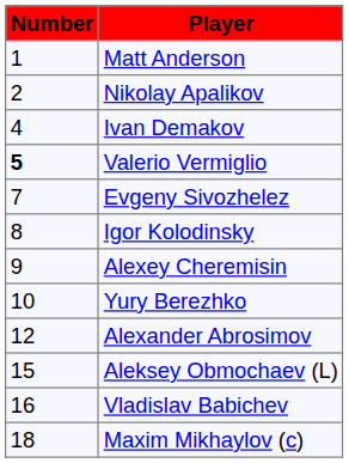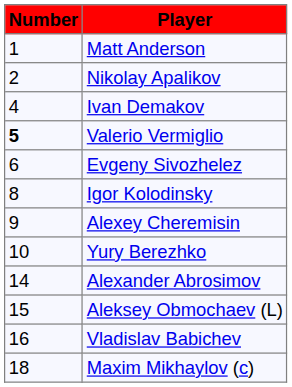Evgeny Sivozhelez | Number: 7 -> 6
Alexander Abrosimov | Number: 12 -> 14
